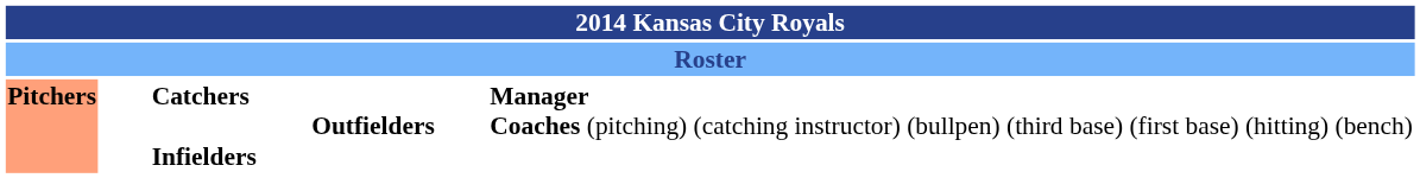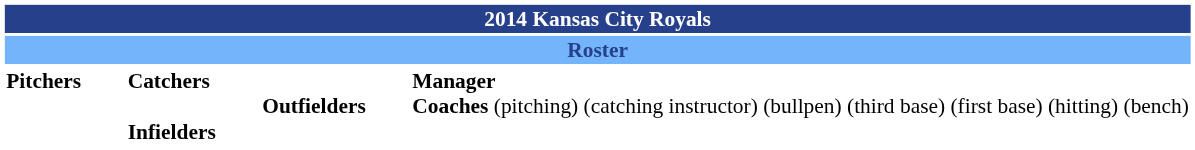Pitchers | column 1: lightsalmon background -> no background
